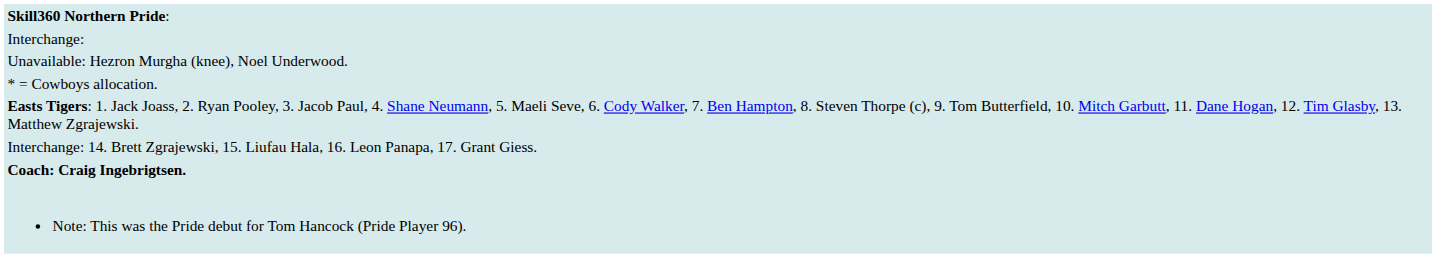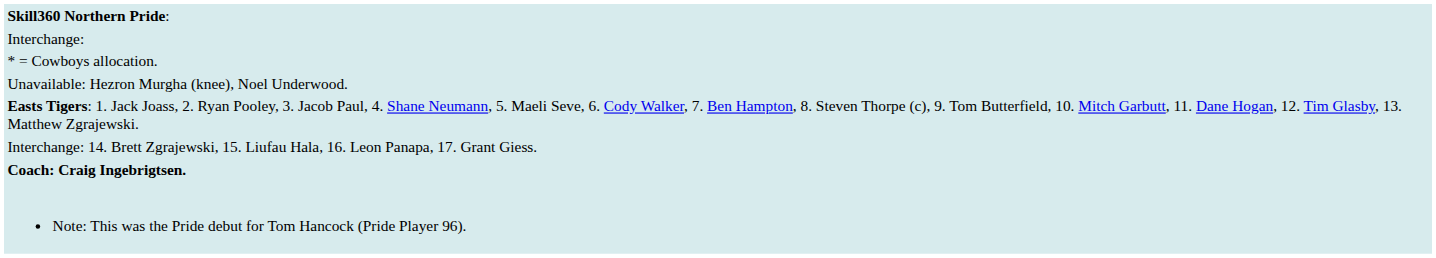row 3 | column 1: Unavailable: Hezron Murgha (knee), Noel Underwood. -> * = Cowboys allocation.
row 4 | column 1: * = Cowboys allocation. -> Unavailable: Hezron Murgha (knee), Noel Underwood.
